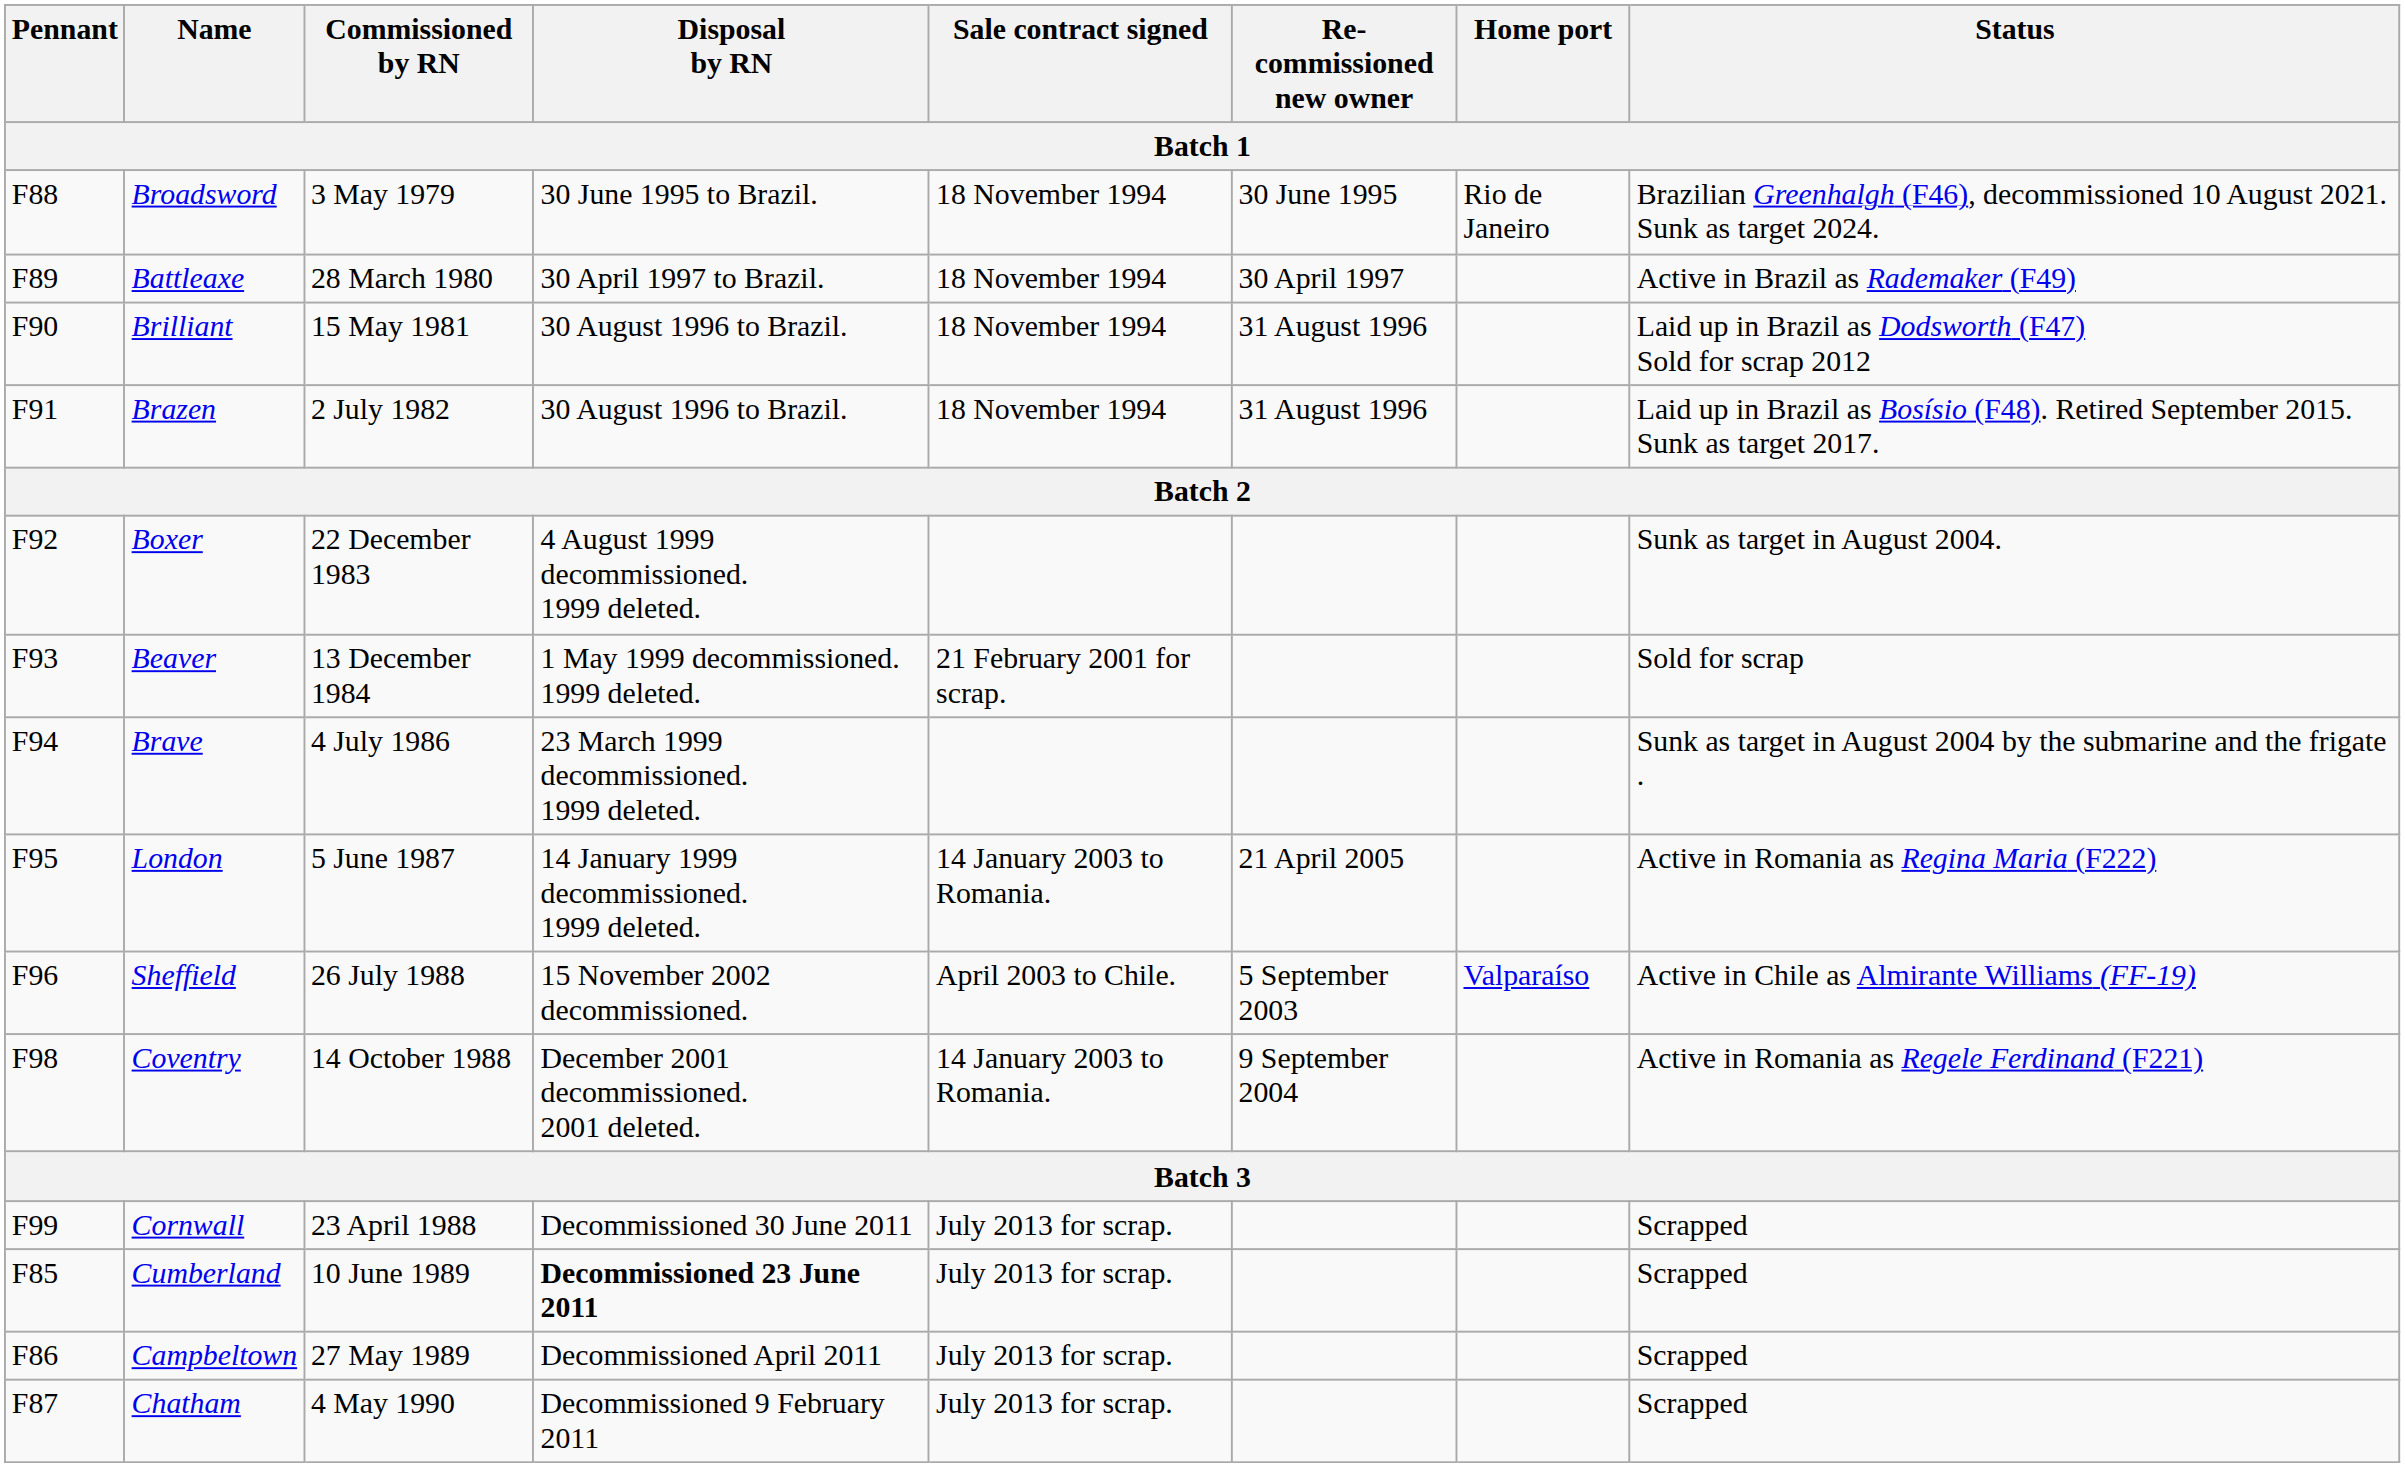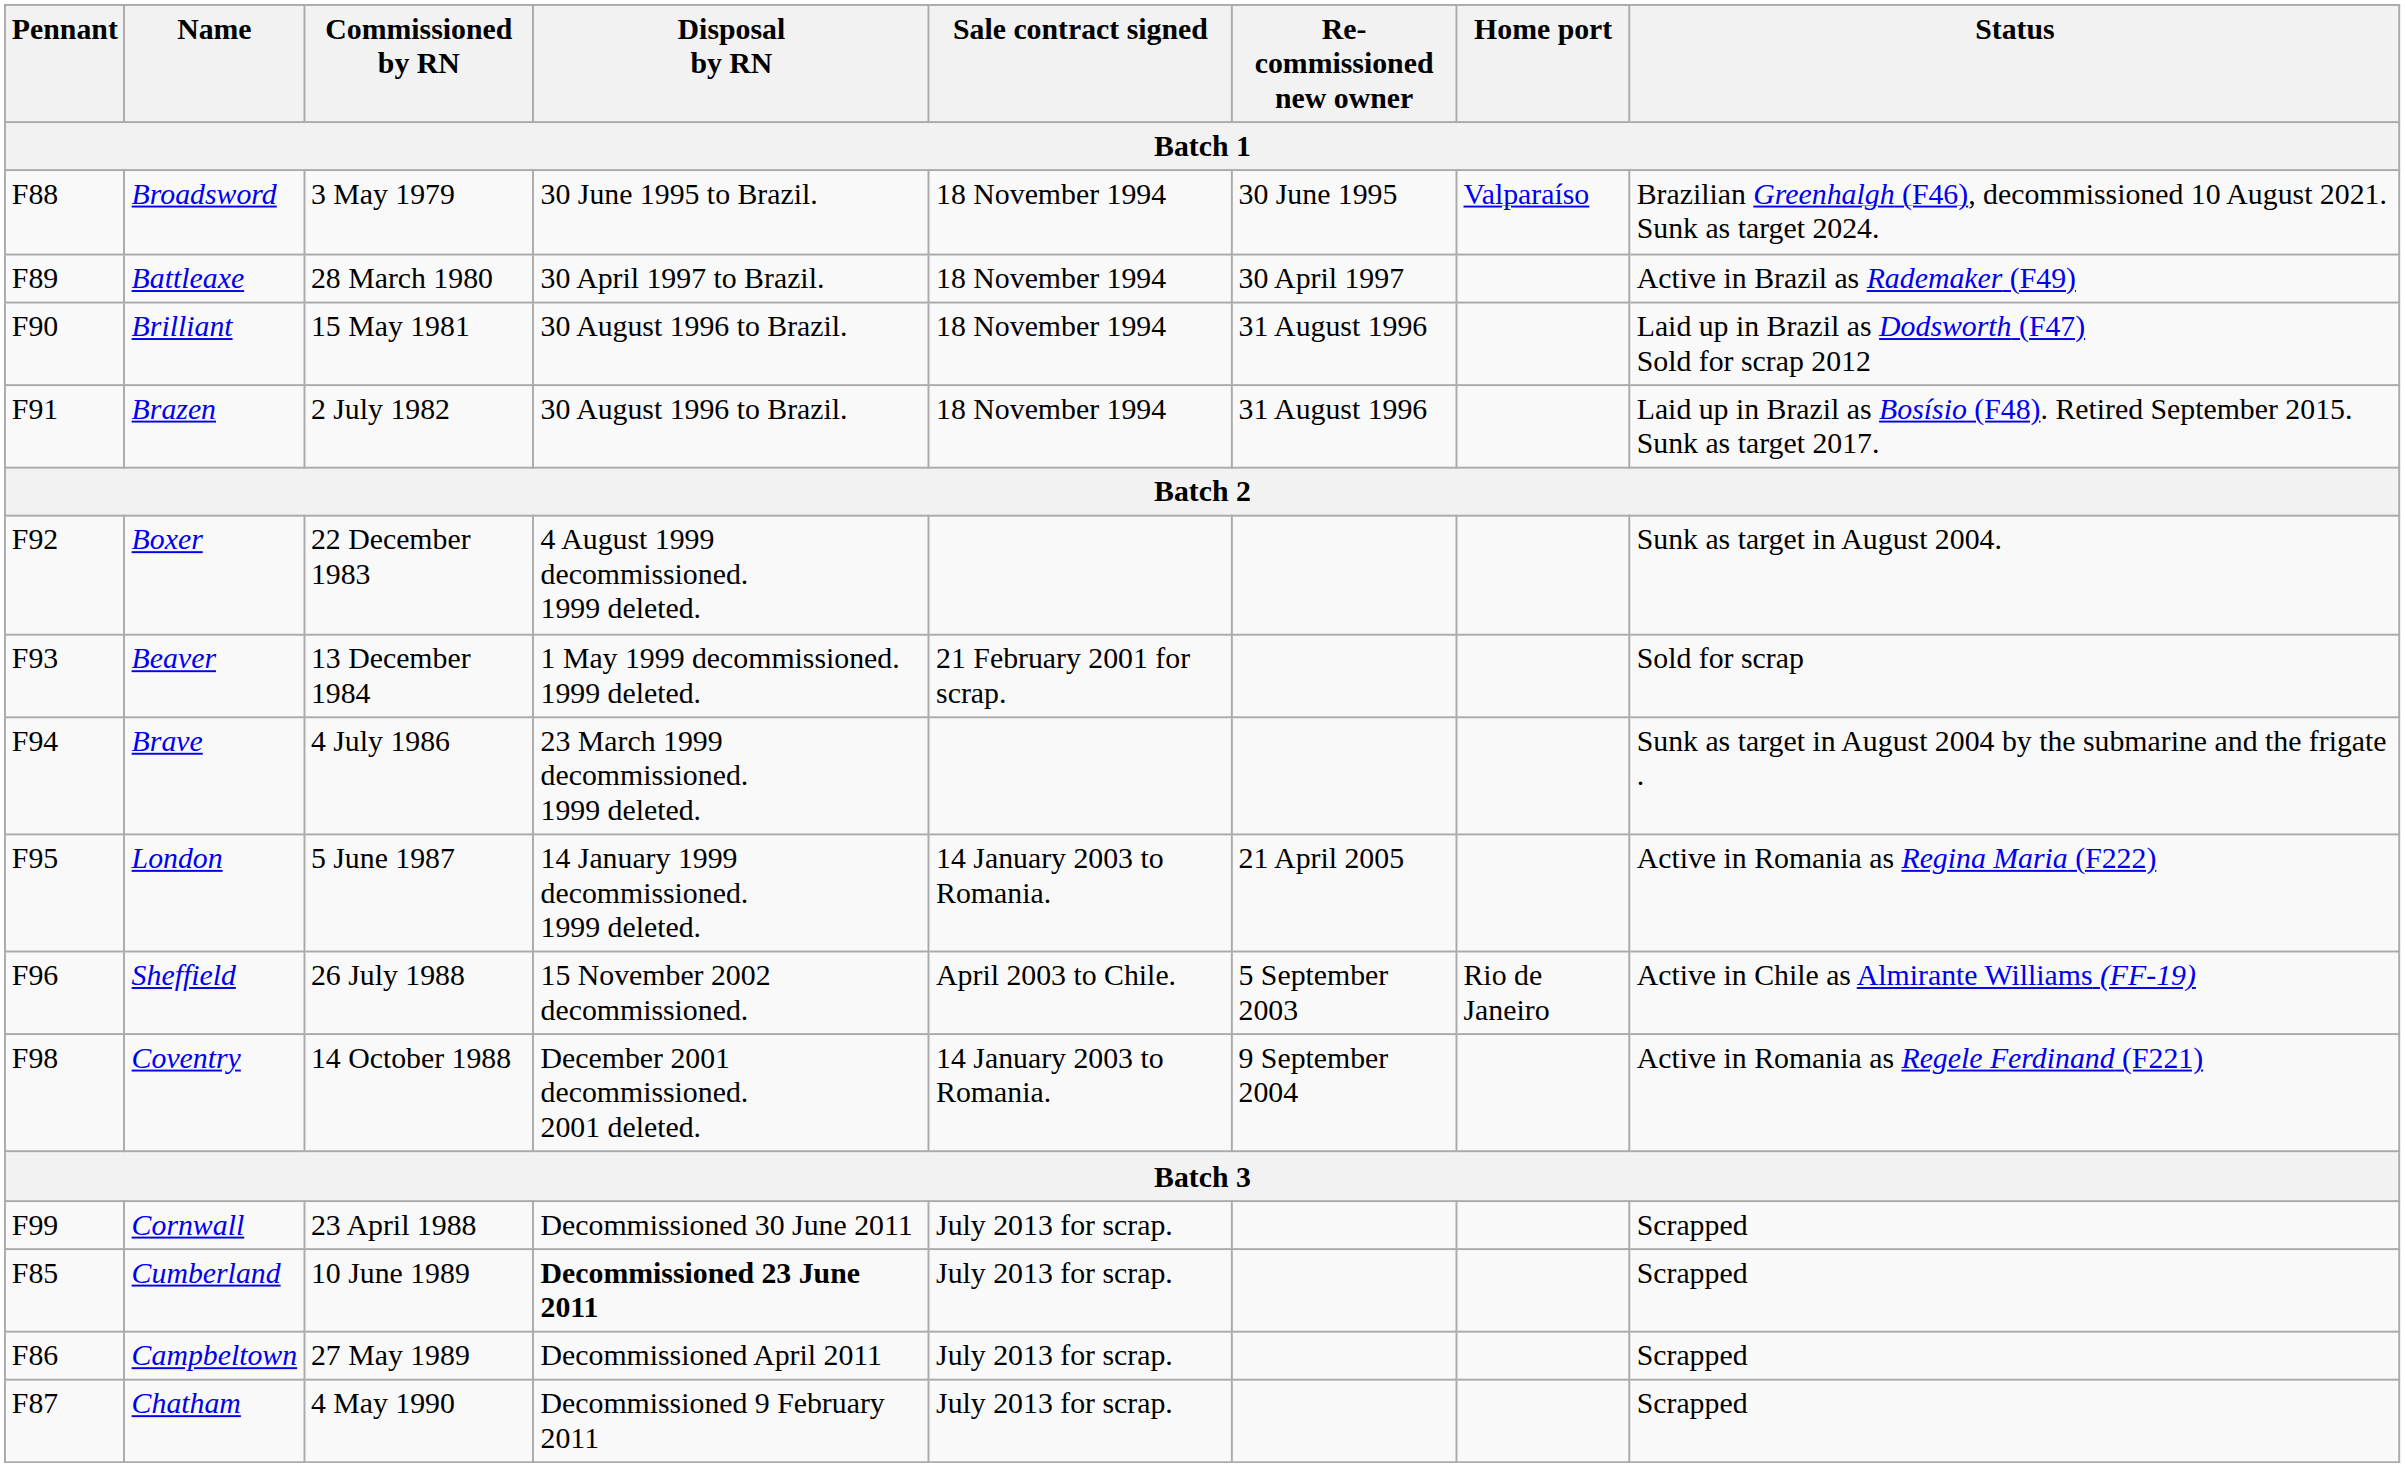Broadsword | Home port: Rio de Janeiro -> Valparaíso
Sheffield | Home port: Valparaíso -> Rio de Janeiro
